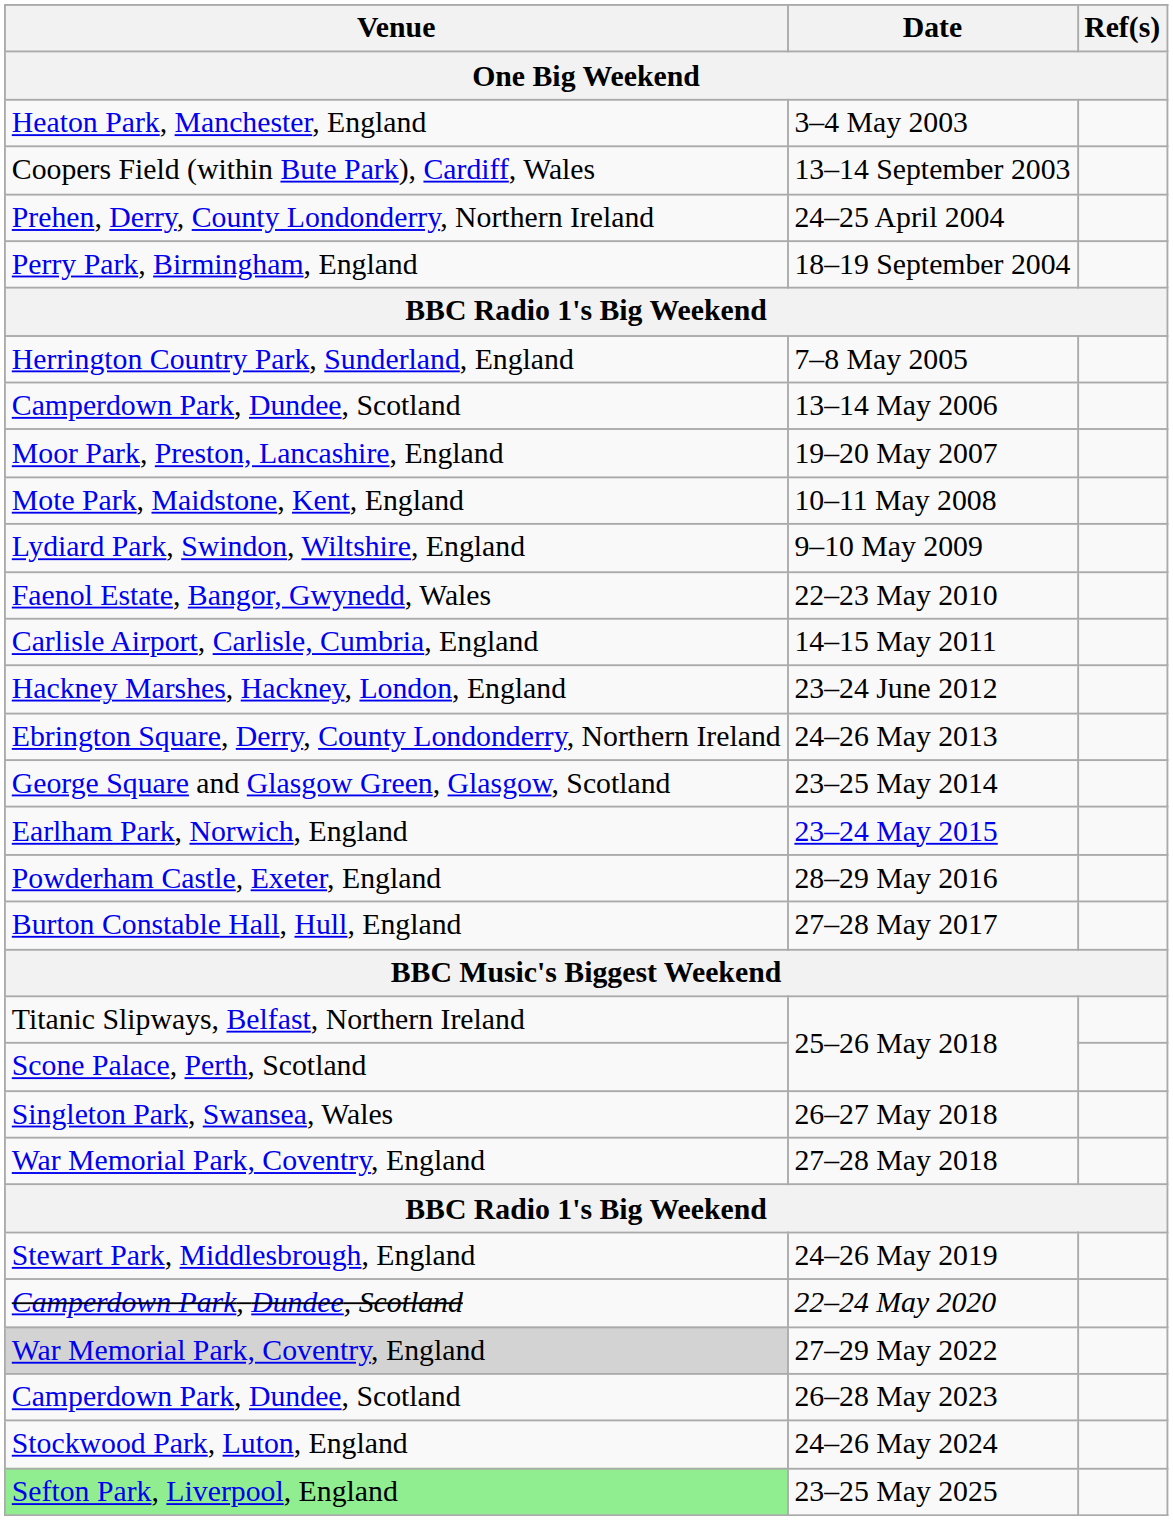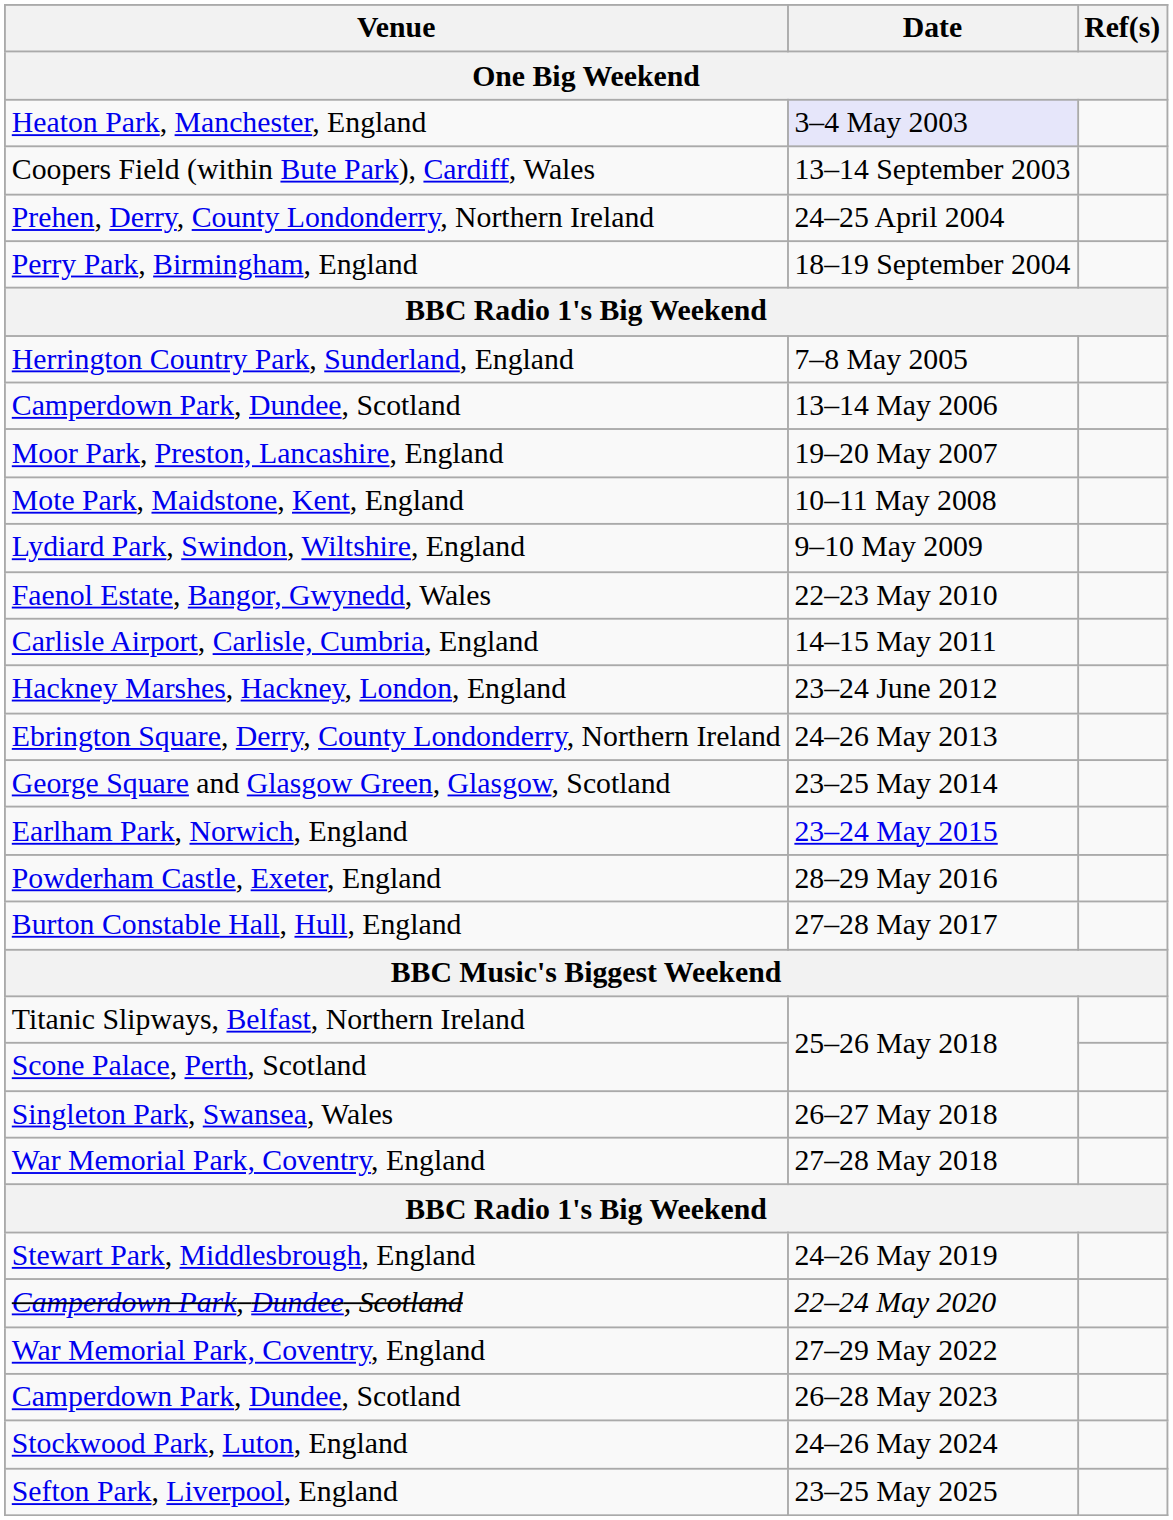3–4 May 2003 | Date: no background -> lavender background
27–29 May 2022 | Venue: lightgrey background -> no background
23–25 May 2025 | Venue: lightgreen background -> no background
